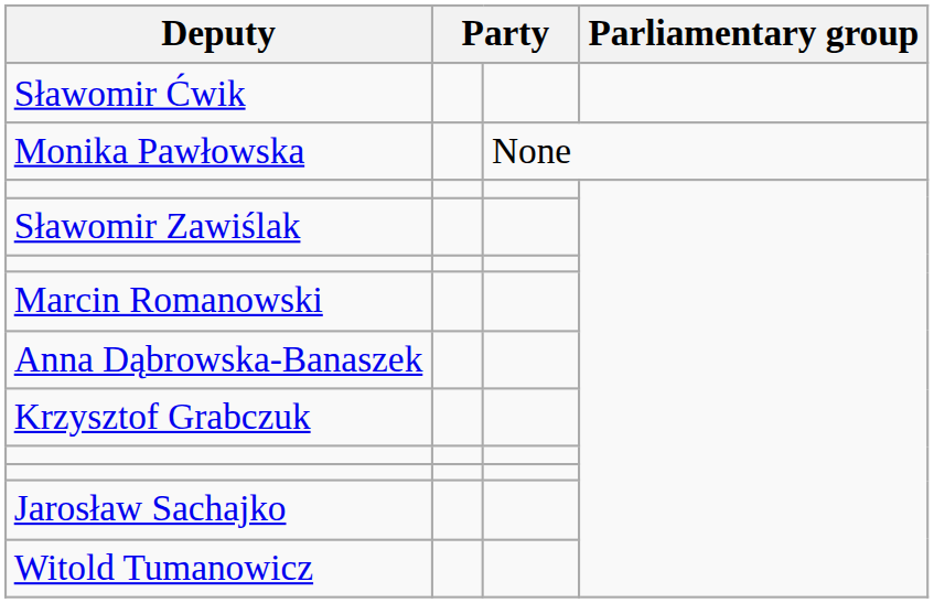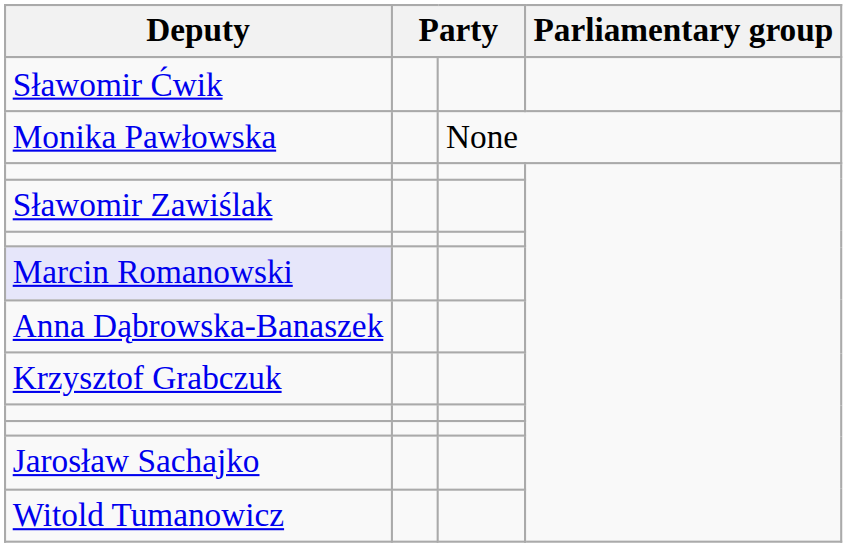Marcin Romanowski | Deputy: no background -> lavender background
